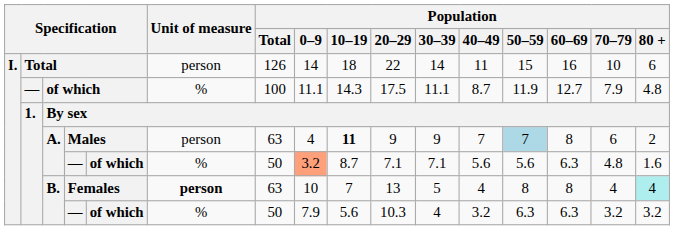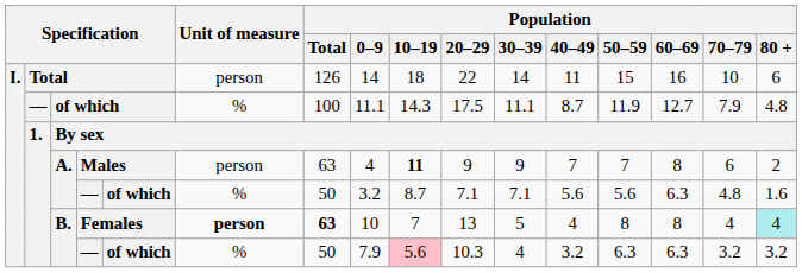Males | Population / 50–59: lightblue background -> no background
A. / — | Population / 0–9: lightsalmon background -> no background
Females | Population / Total: normal -> bold
B. / — | Population / 10–19: no background -> pink background
